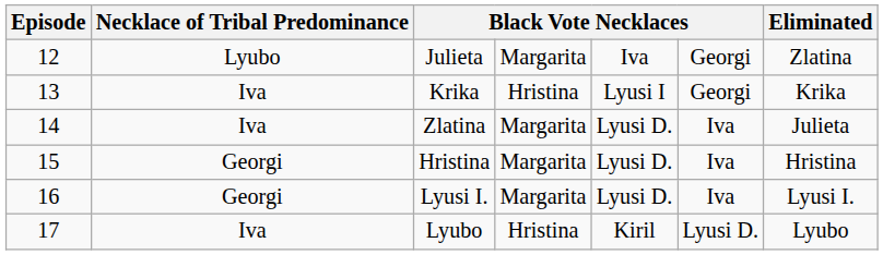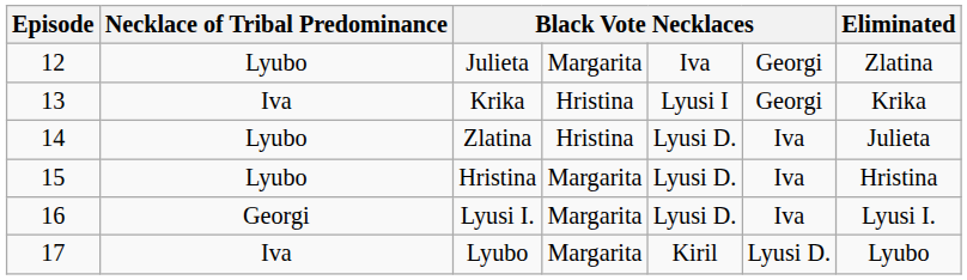row 4 | Necklace of Tribal Predominance: Iva -> Lyubo
row 4 | column 4: Margarita -> Hristina
row 5 | Necklace of Tribal Predominance: Georgi -> Lyubo
row 7 | column 4: Hristina -> Margarita
